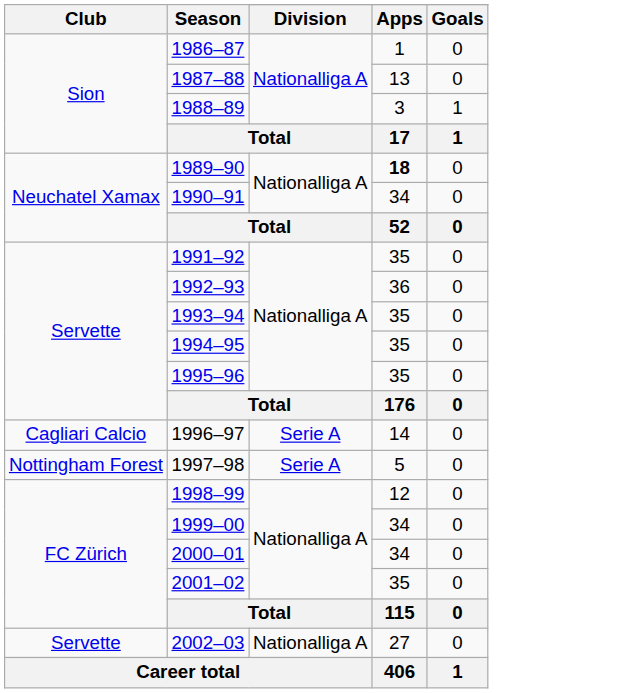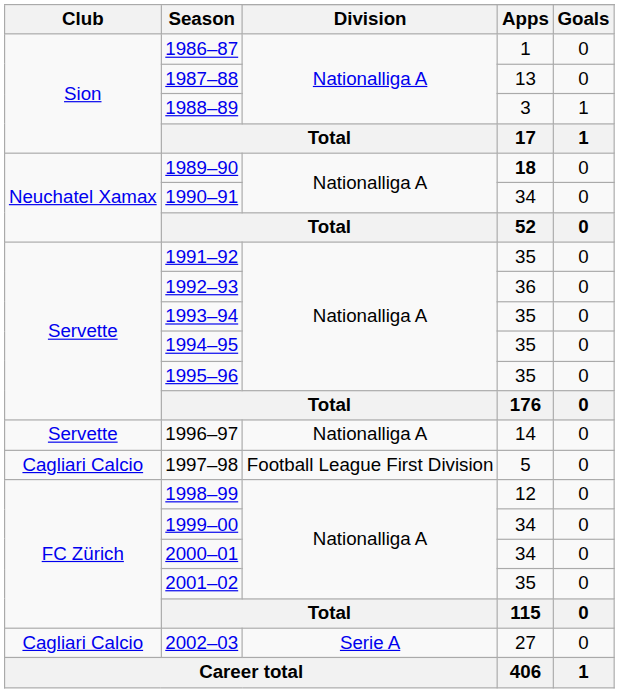1996–97 | Club: Cagliari Calcio -> Servette
1996–97 | Division: Serie A -> Nationalliga A
1997–98 | Club: Nottingham Forest -> Cagliari Calcio
1997–98 | Division: Serie A -> Football League First Division
2002–03 | Club: Servette -> Cagliari Calcio
2002–03 | Division: Nationalliga A -> Serie A
